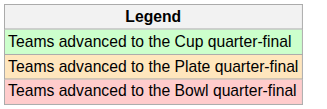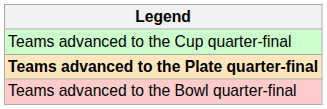row 3 | column 1: normal -> bold
